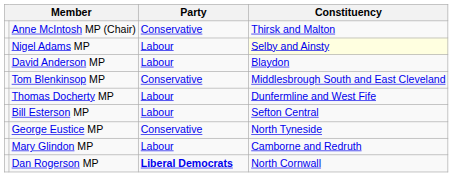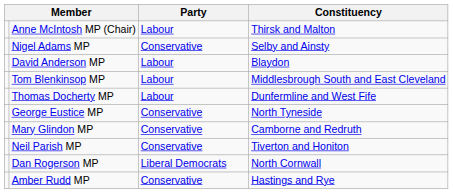Anne McIntosh MP (Chair) | Party: Conservative -> Labour
Nigel Adams MP | Party: Labour -> Conservative
Nigel Adams MP | Constituency: lightyellow background -> no background
Tom Blenkinsop MP | Party: Conservative -> Labour
- row: Bill Esterson MP | Labour | Sefton Central
Mary Glindon MP | Party: Labour -> Conservative
+ row: Neil Parish MP | Conservative | Tiverton and Honiton
Dan Rogerson MP | Party: bold -> normal
+ row: Amber Rudd MP | Conservative | Hastings and Rye
